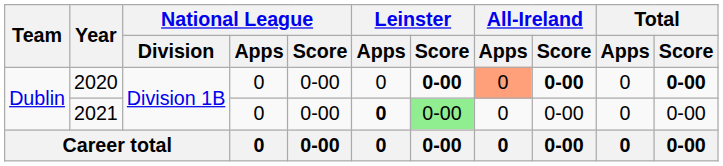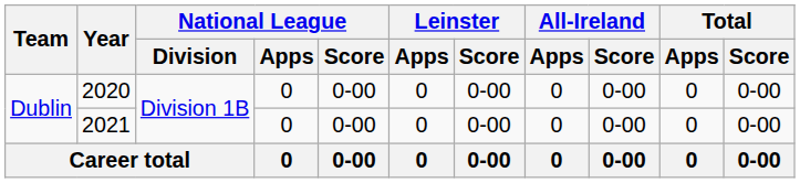2020 | Leinster / Score: bold -> normal
2020 | All-Ireland / Apps: lightsalmon background -> no background
2020 | All-Ireland / Score: bold -> normal
2020 | Total / Score: bold -> normal
2021 | Leinster / Apps: bold -> normal
2021 | Leinster / Score: lightgreen background -> no background
